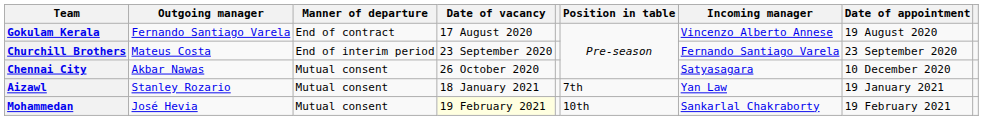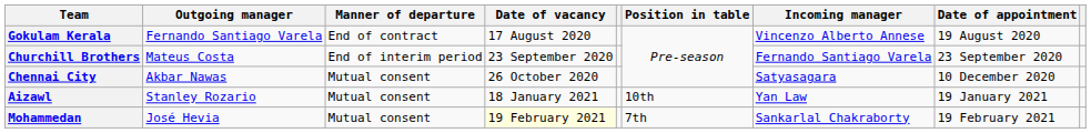Aizawl | Position in table: 7th -> 10th
Mohammedan | Position in table: 10th -> 7th
